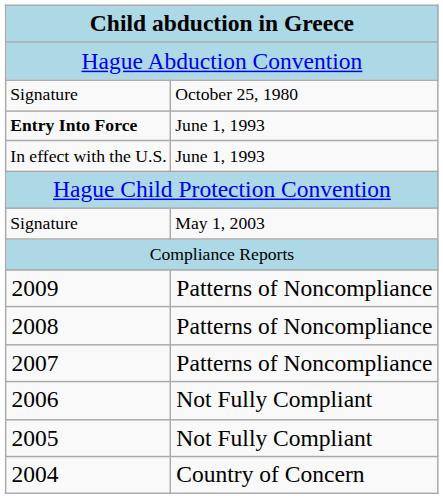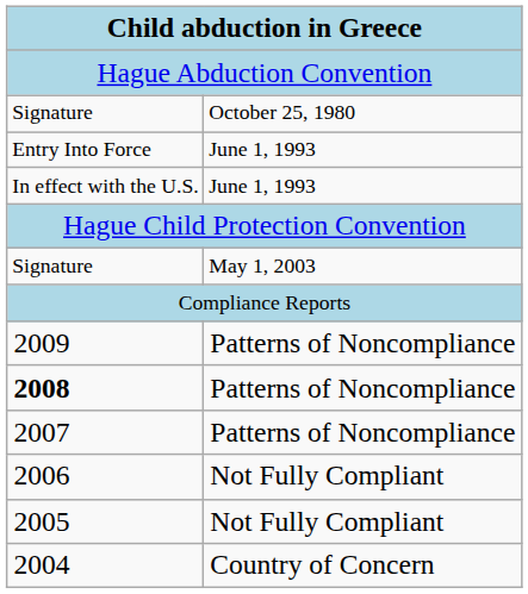row 4 | column 1: bold -> normal
row 10 | column 1: normal -> bold
